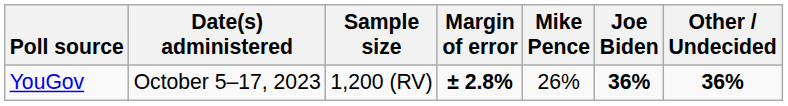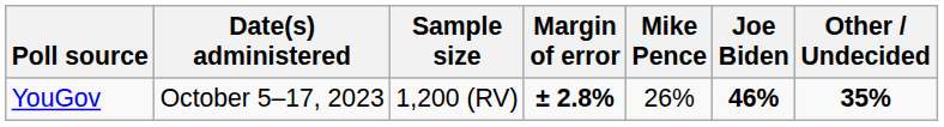YouGov | Joe Biden: 36% -> 46%
YouGov | Other / Undecided: 36% -> 35%
